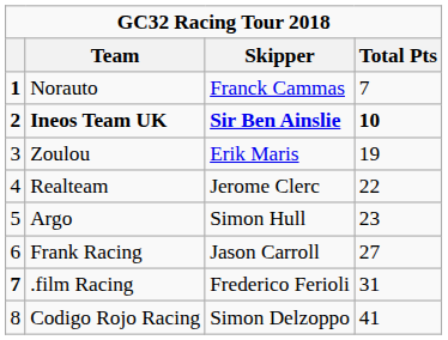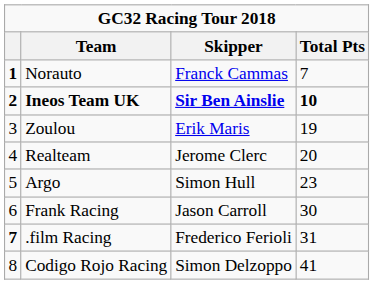Realteam | Total Pts: 22 -> 20
Frank Racing | Total Pts: 27 -> 30
